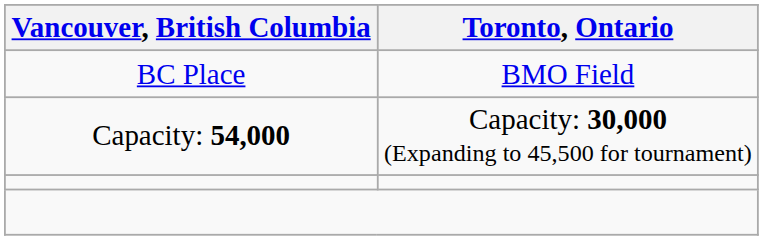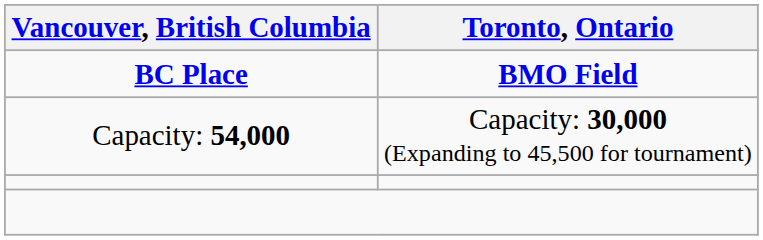BC Place | Vancouver, British Columbia: normal -> bold
BC Place | Toronto, Ontario: normal -> bold
